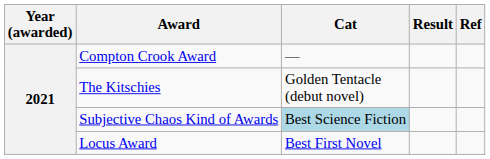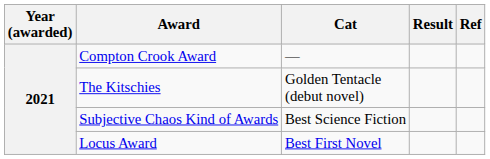Subjective Chaos Kind of Awards | Cat: lightblue background -> no background
